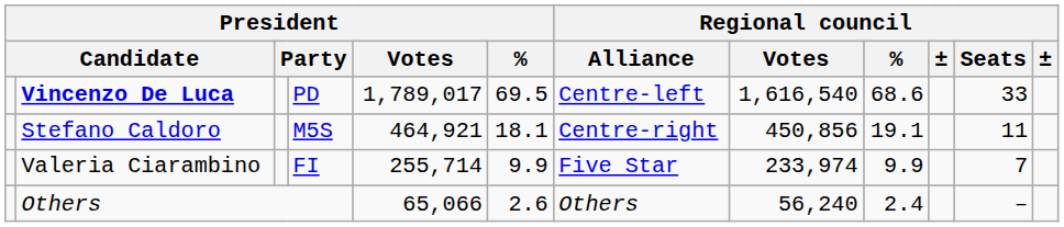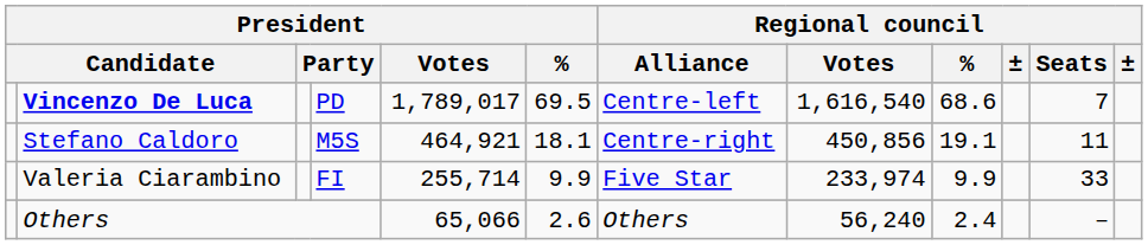Vincenzo De Luca | Regional council / Seats: 33 -> 7
Valeria Ciarambino | Regional council / Seats: 7 -> 33
